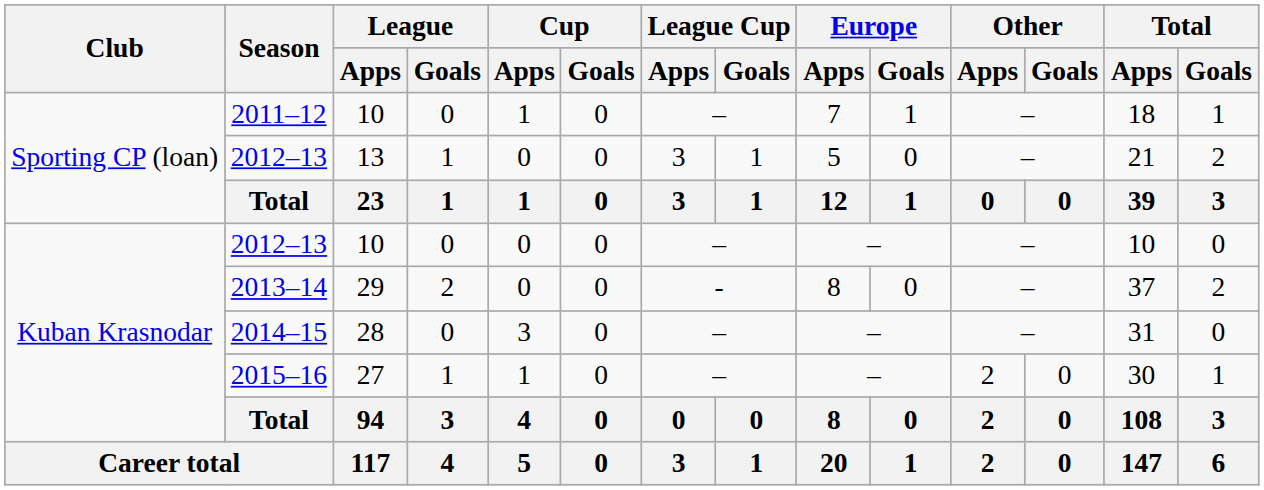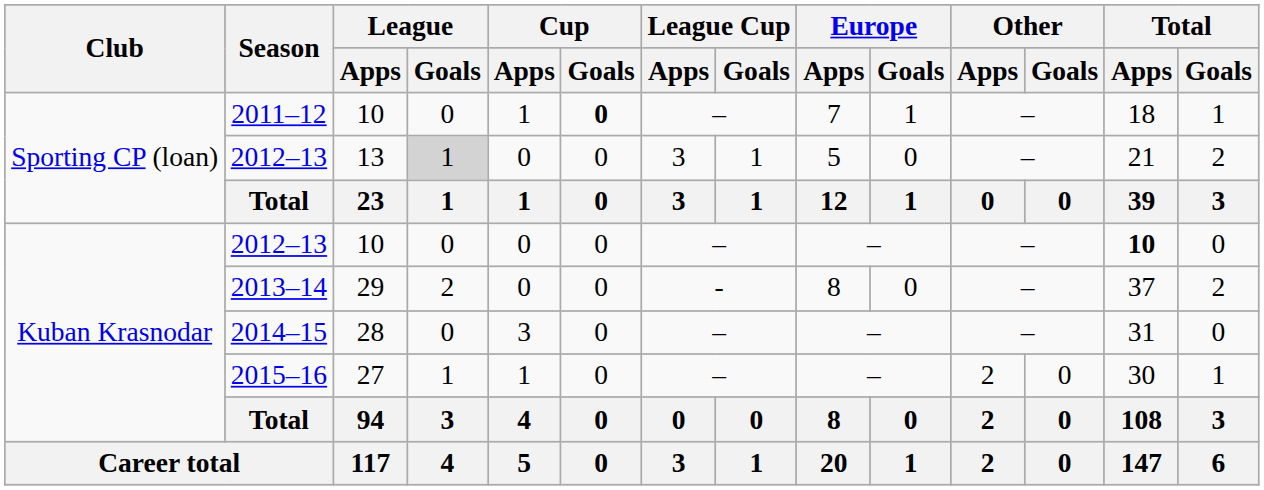2011–12 | Cup / Goals: normal -> bold
2012–13 / 13 | League / Goals: no background -> lightgrey background
2012–13 / 10 | Total / Apps: normal -> bold
